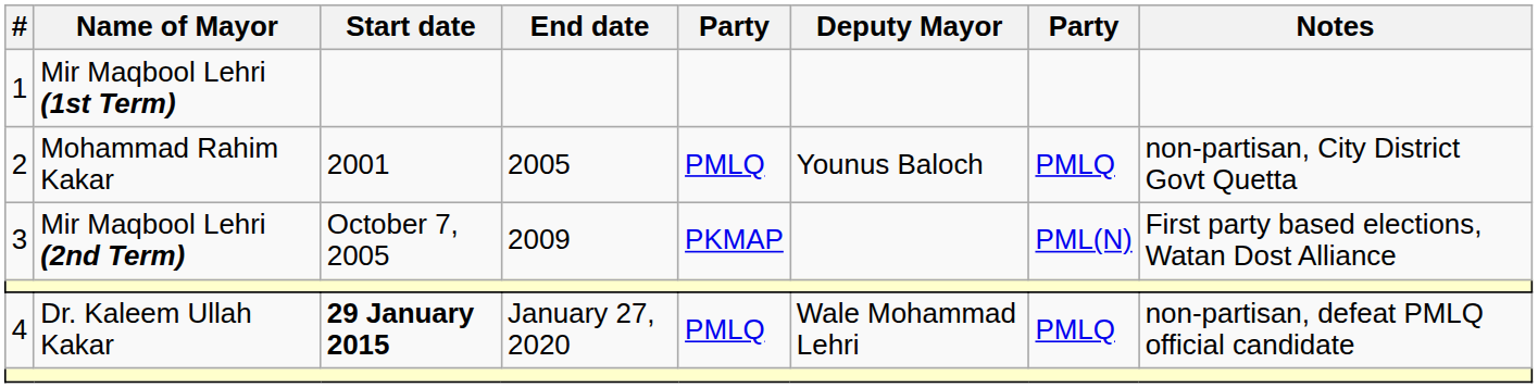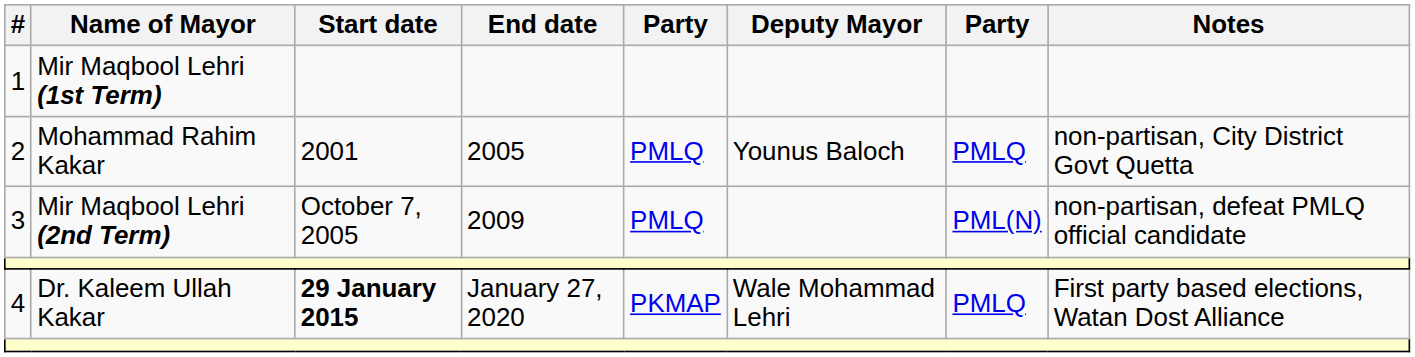3 | column 5: PKMAP -> PMLQ
3 | Notes: First party based elections, Watan Dost Alliance -> non-partisan, defeat PMLQ official candidate
4 | column 5: PMLQ -> PKMAP
4 | Notes: non-partisan, defeat PMLQ official candidate -> First party based elections, Watan Dost Alliance
